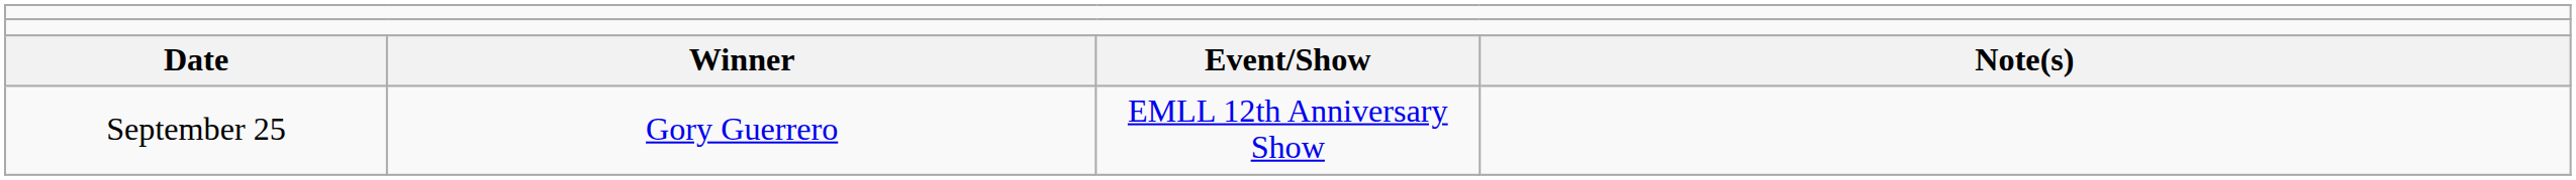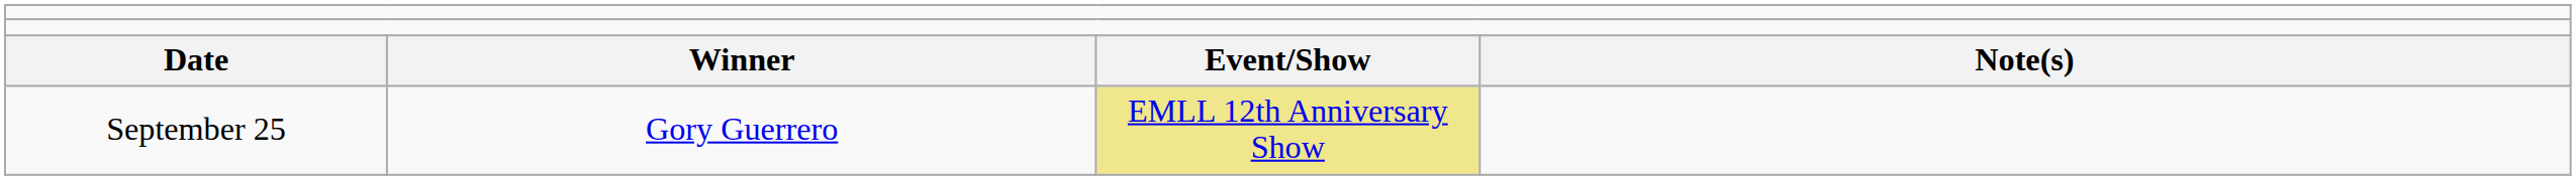September 25 | column 3: no background -> khaki background
